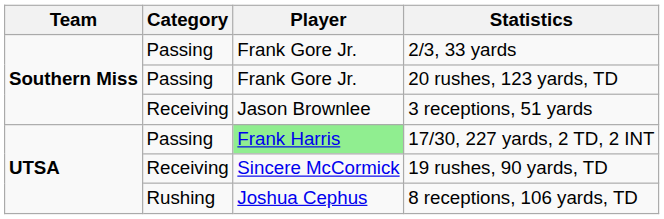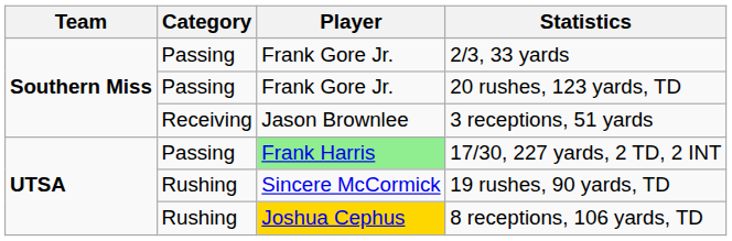19 rushes, 90 yards, TD | Category: Receiving -> Rushing
8 receptions, 106 yards, TD | Player: no background -> gold background
